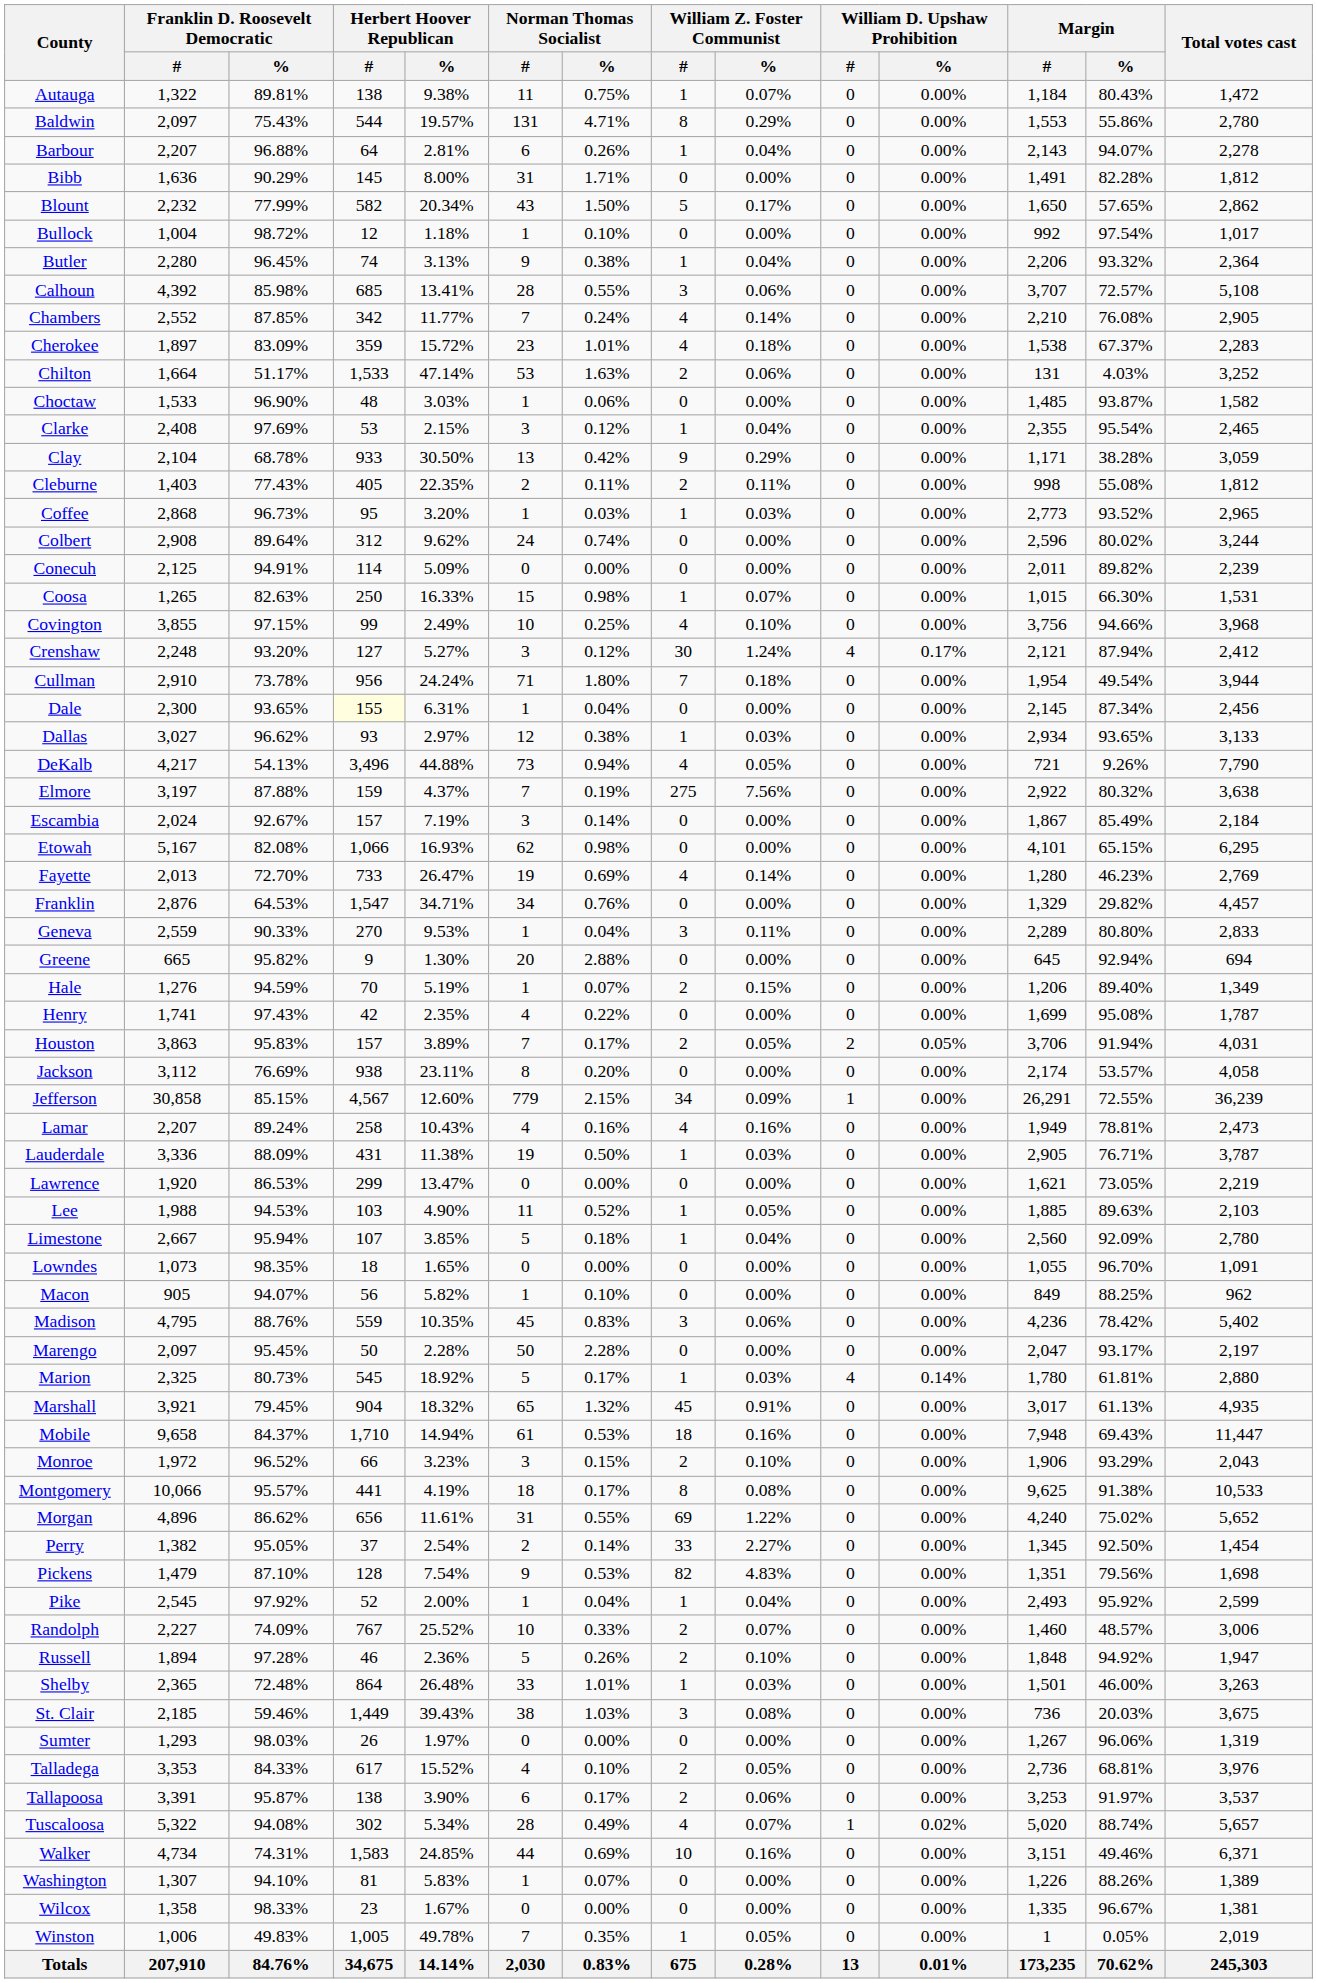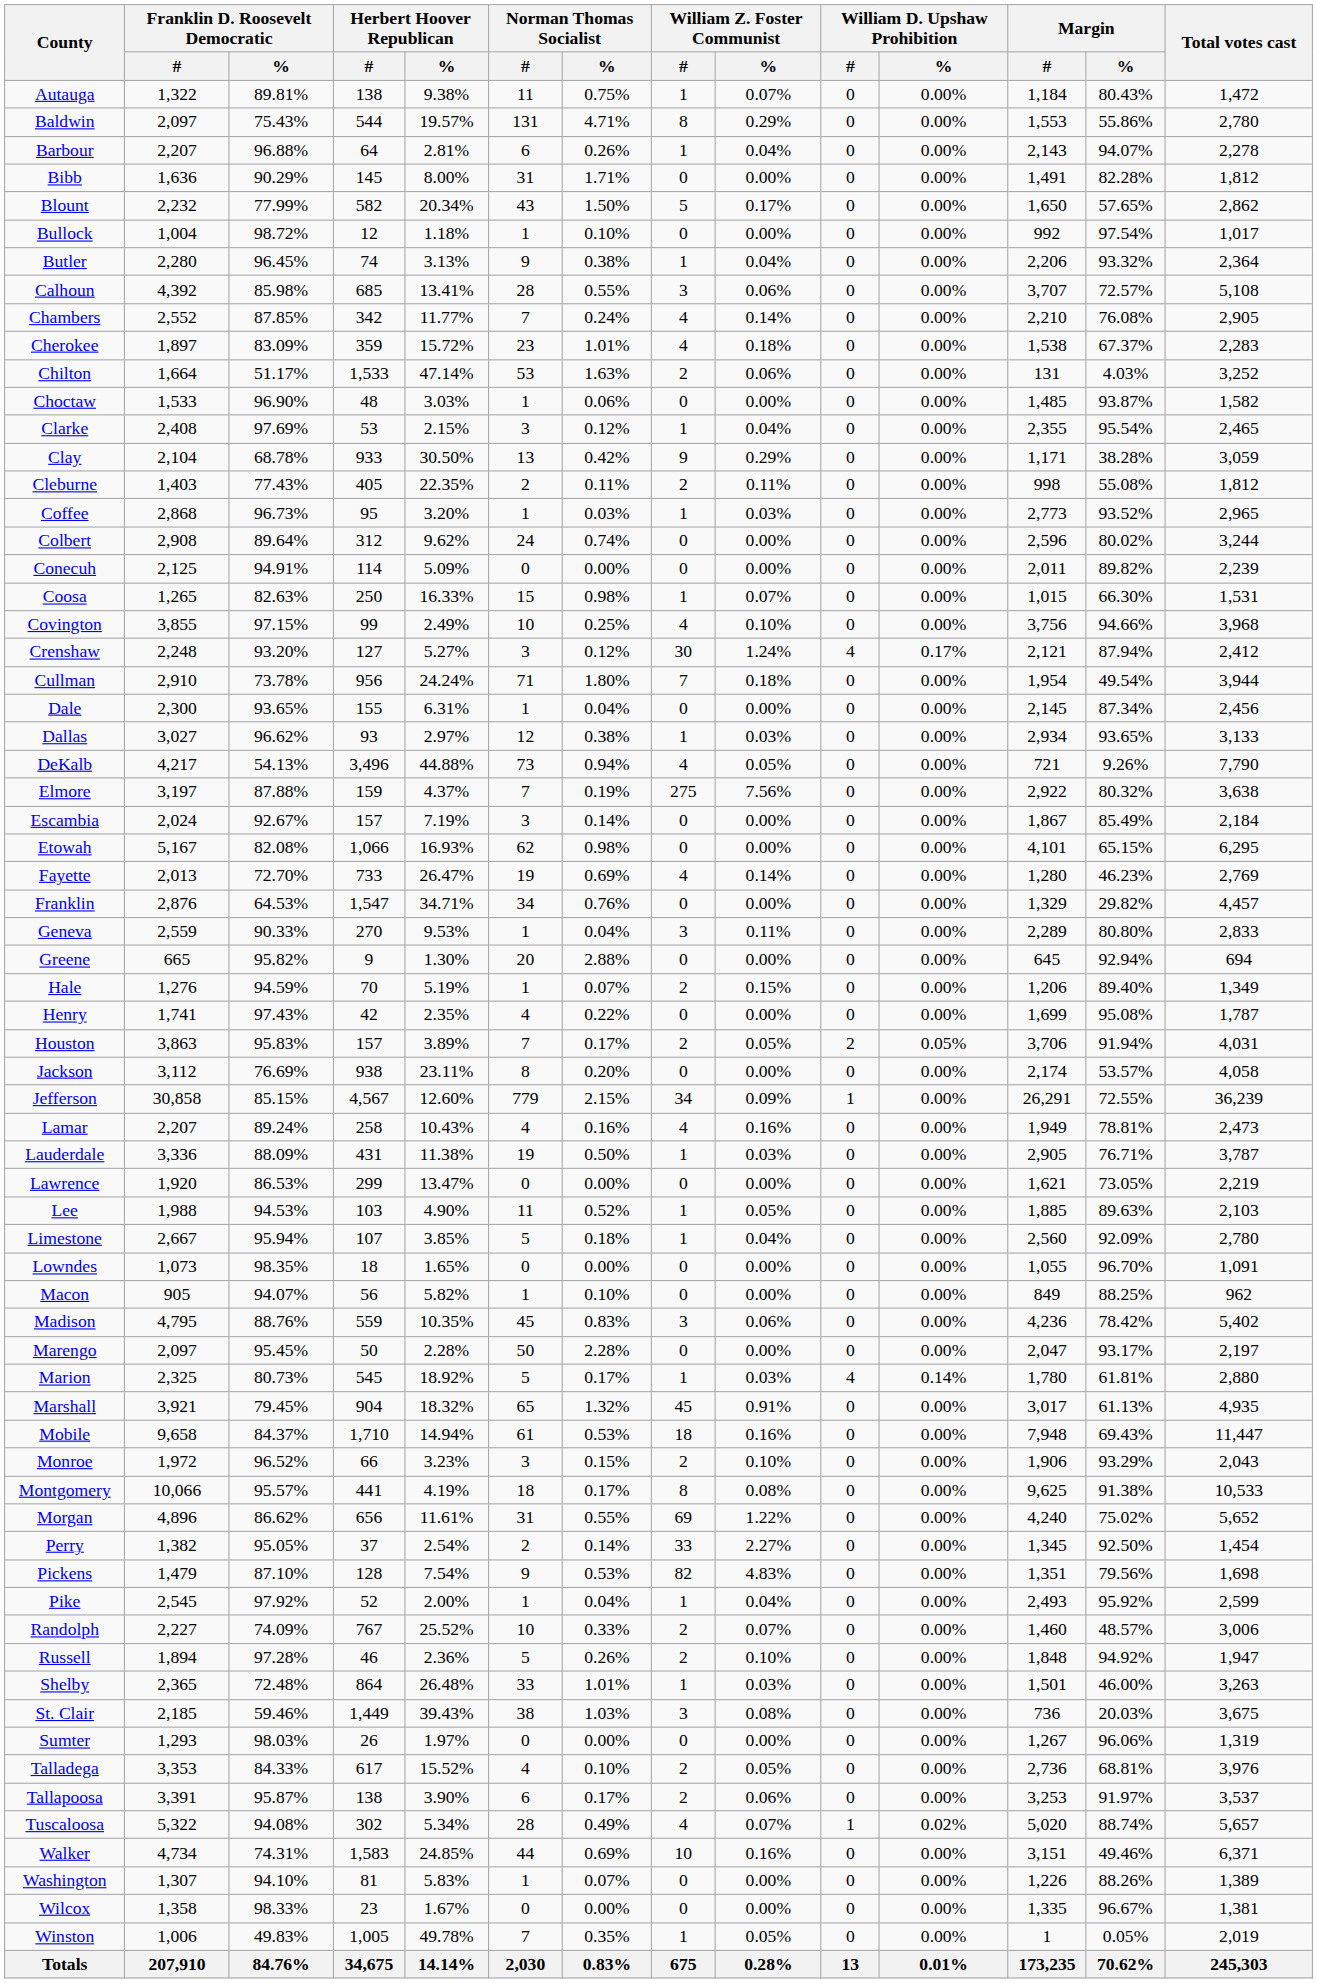Dale | Herbert Hoover Republican / #: lightyellow background -> no background
